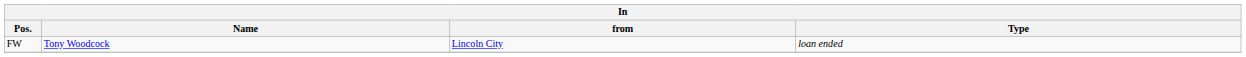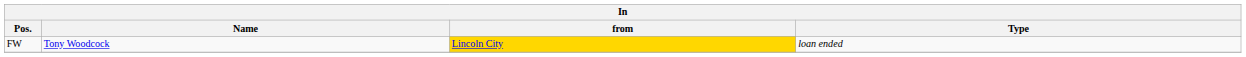FW | from: no background -> gold background
